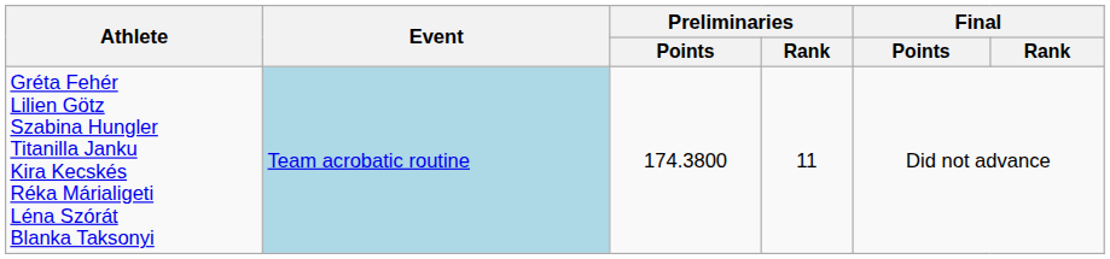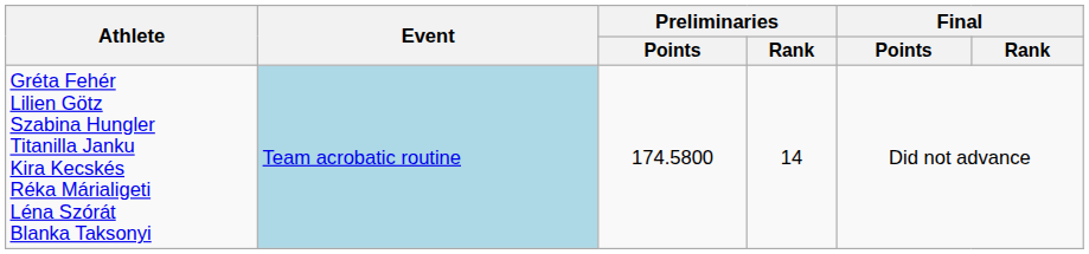row 3 | Preliminaries / Points: 174.3800 -> 174.5800
row 3 | Preliminaries / Rank: 11 -> 14
